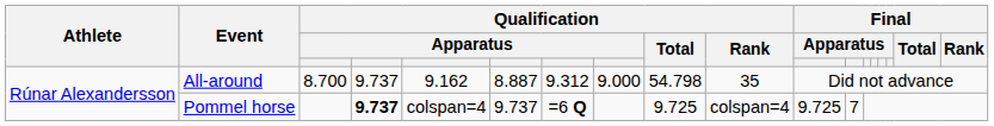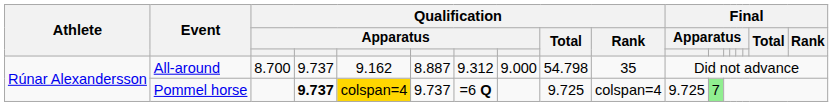Pommel horse | column 5: no background -> gold background
Pommel horse | column 12: no background -> lightgreen background
